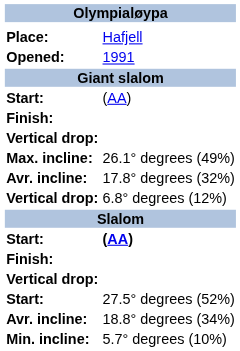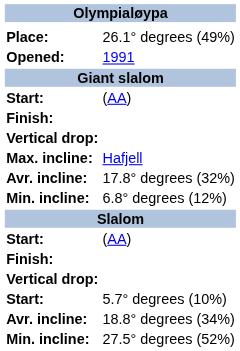row 2 | column 2: Hafjell -> 26.1° degrees (49%)
row 8 | column 2: 26.1° degrees (49%) -> Hafjell
row 10 | column 1: Vertical drop: -> Min. incline:
row 12 | column 2: bold -> normal
row 15 | column 2: 27.5° degrees (52%) -> 5.7° degrees (10%)
row 17 | column 2: 5.7° degrees (10%) -> 27.5° degrees (52%)
